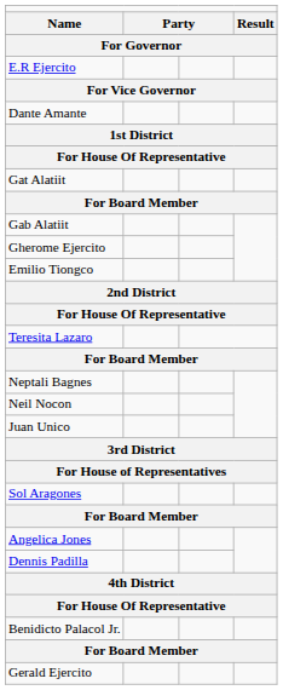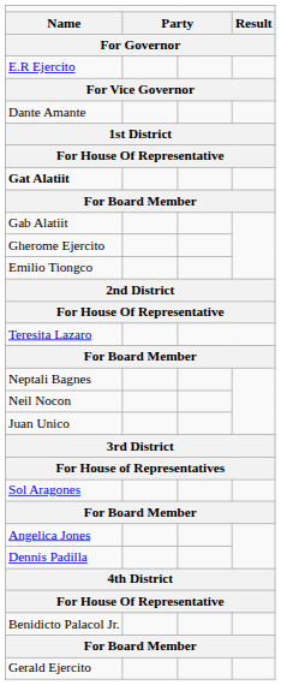Gat Alatiit | column 1: normal -> bold
